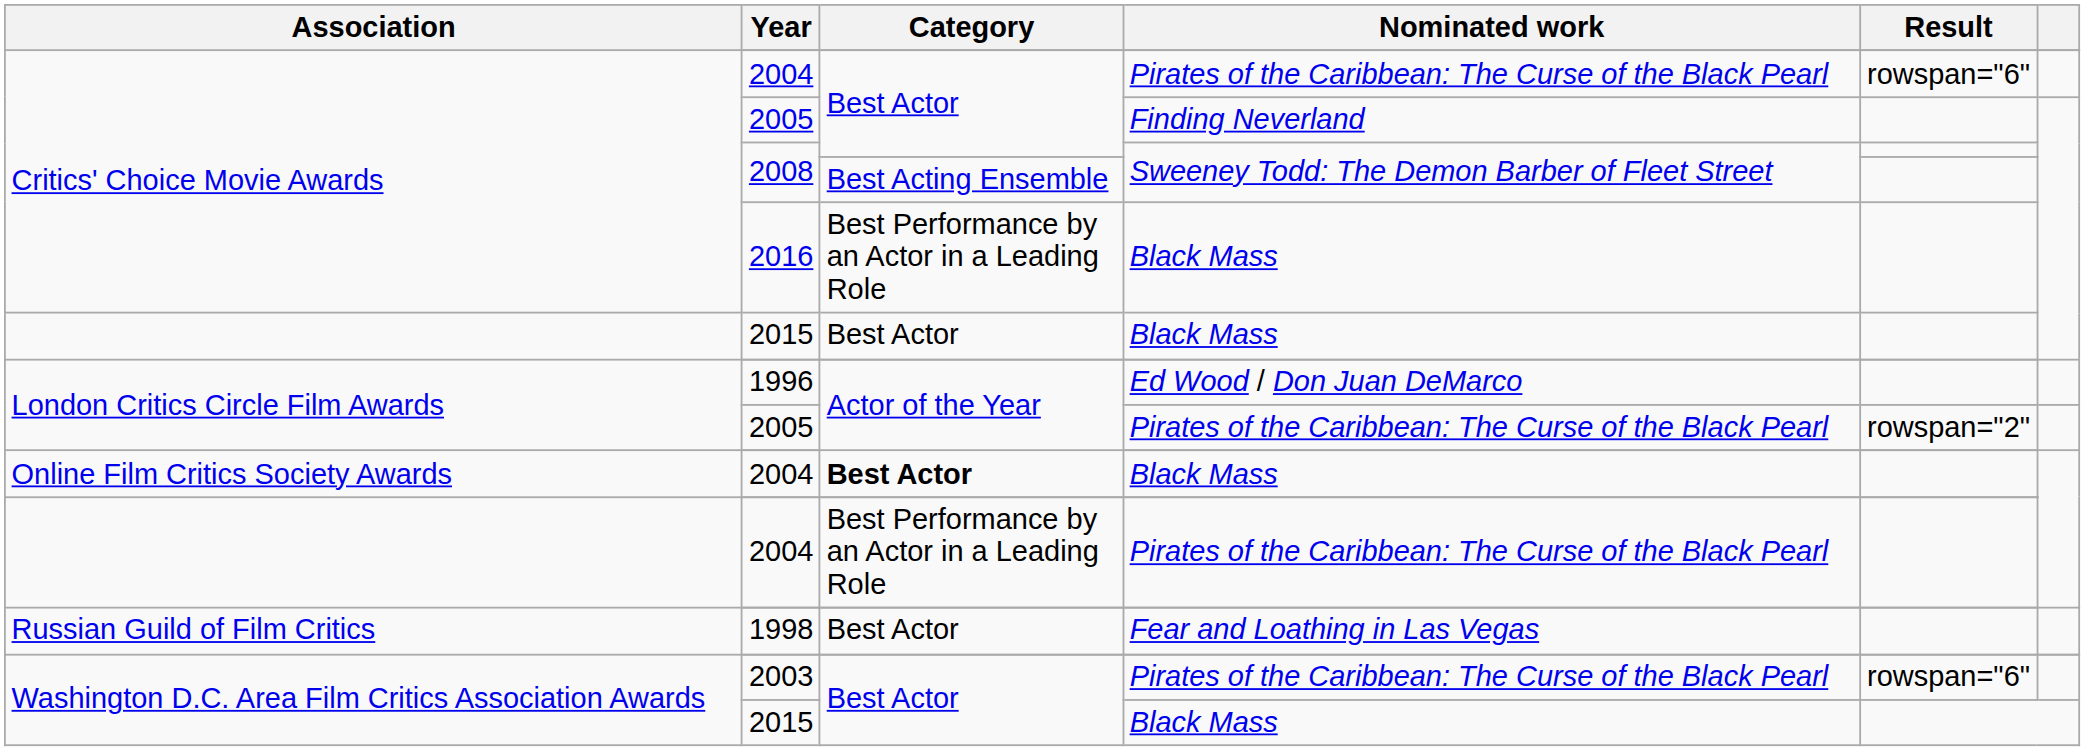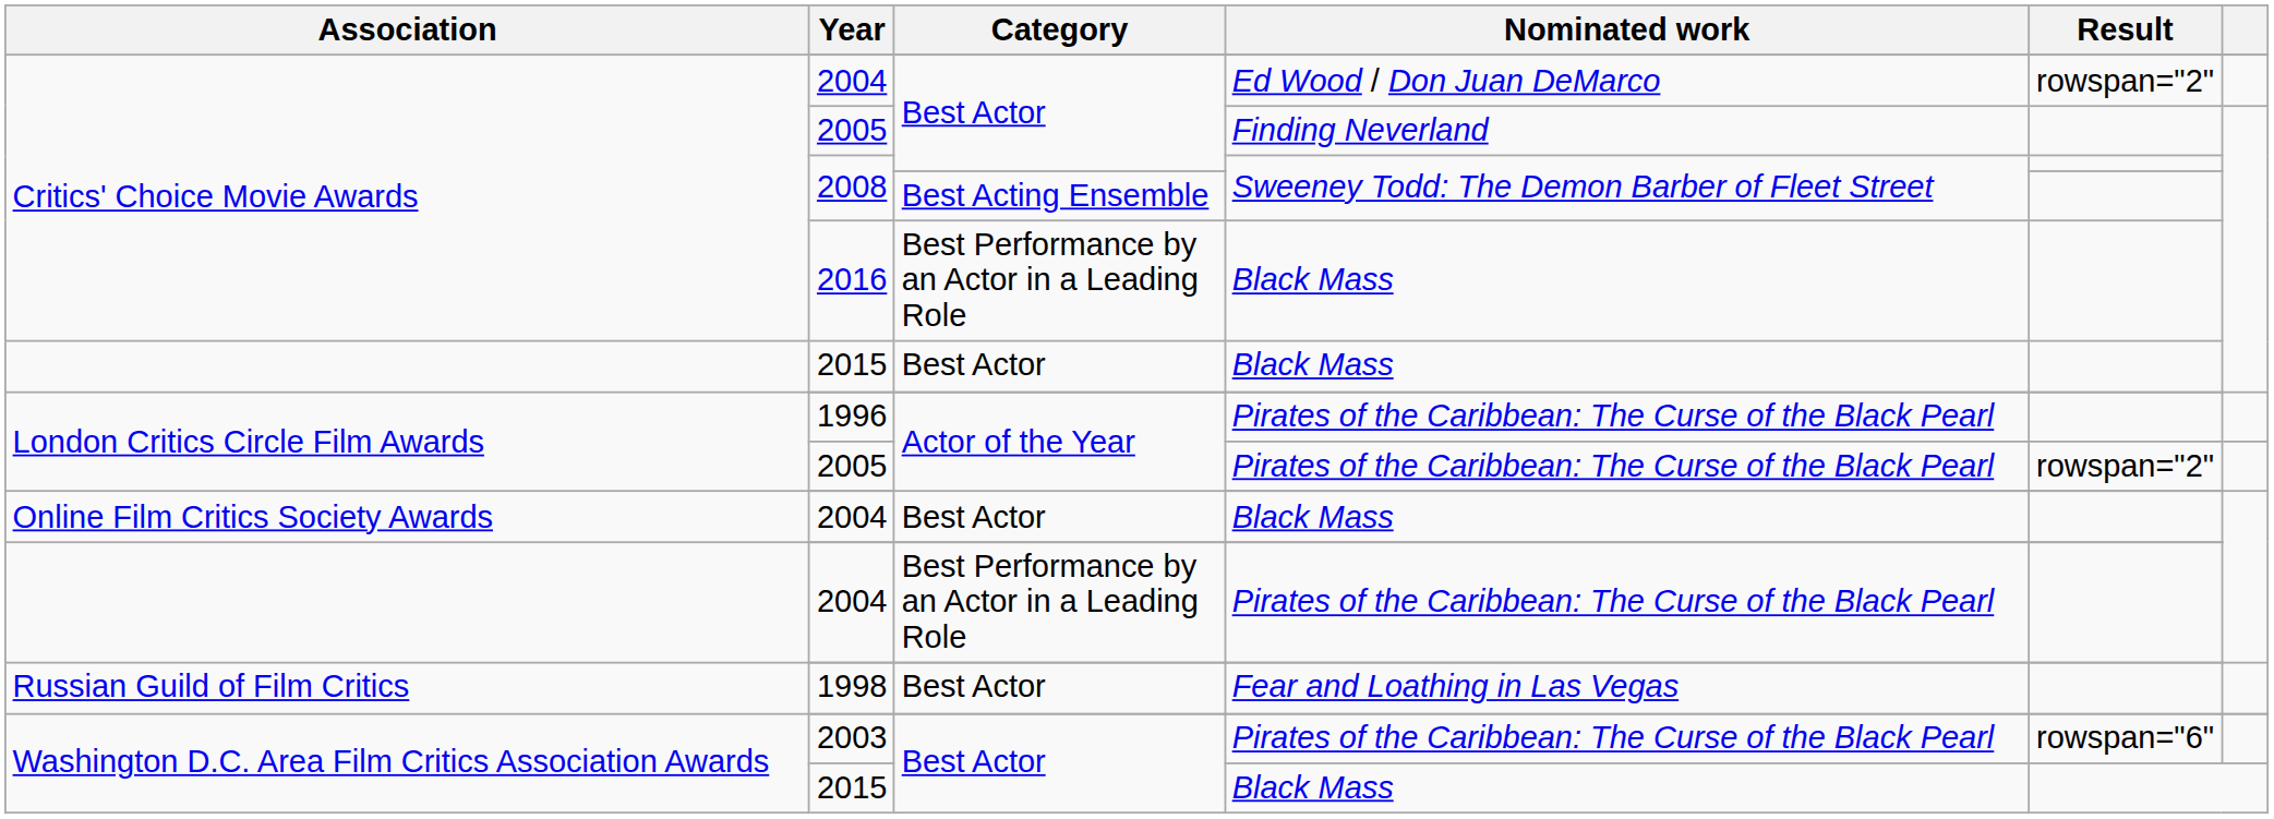Critics' Choice Movie Awards / 2004 | Nominated work: Pirates of the Caribbean: The Curse of the Black Pearl -> Ed Wood / Don Juan DeMarco
Critics' Choice Movie Awards / 2004 | Result: rowspan="6" -> rowspan="2"
1996 | Nominated work: Ed Wood / Don Juan DeMarco -> Pirates of the Caribbean: The Curse of the Black Pearl
Online Film Critics Society Awards / 2004 | Category: bold -> normal
